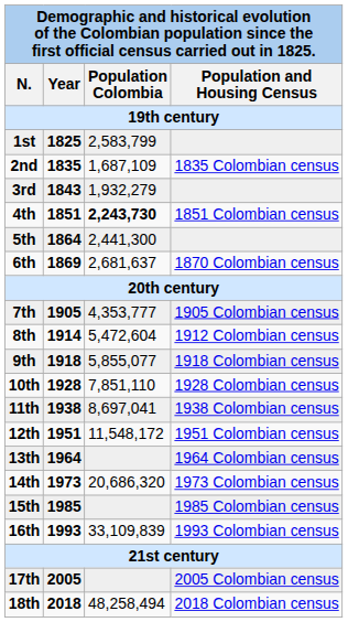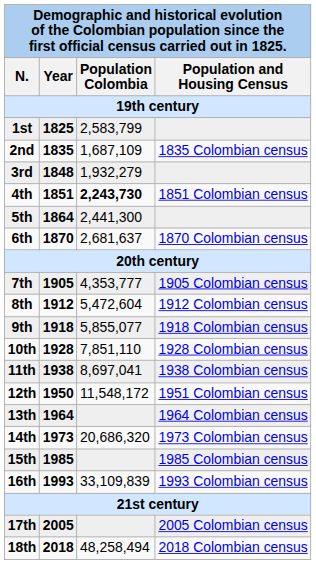3rd | Year: 1843 -> 1848
6th | Year: 1869 -> 1870
8th | Year: 1914 -> 1912
12th | Year: 1951 -> 1950
